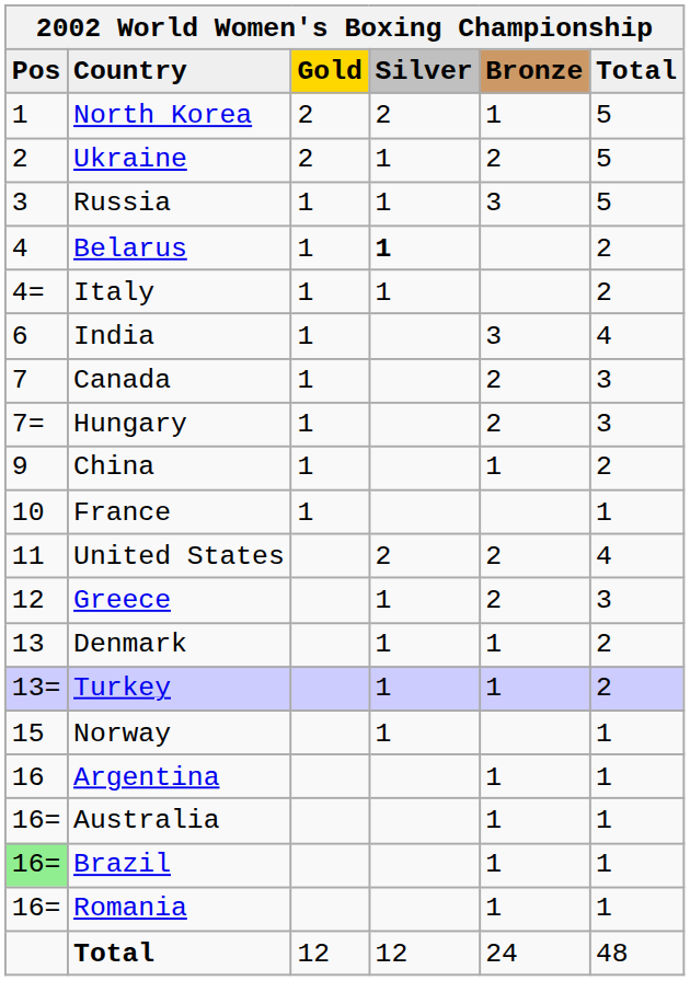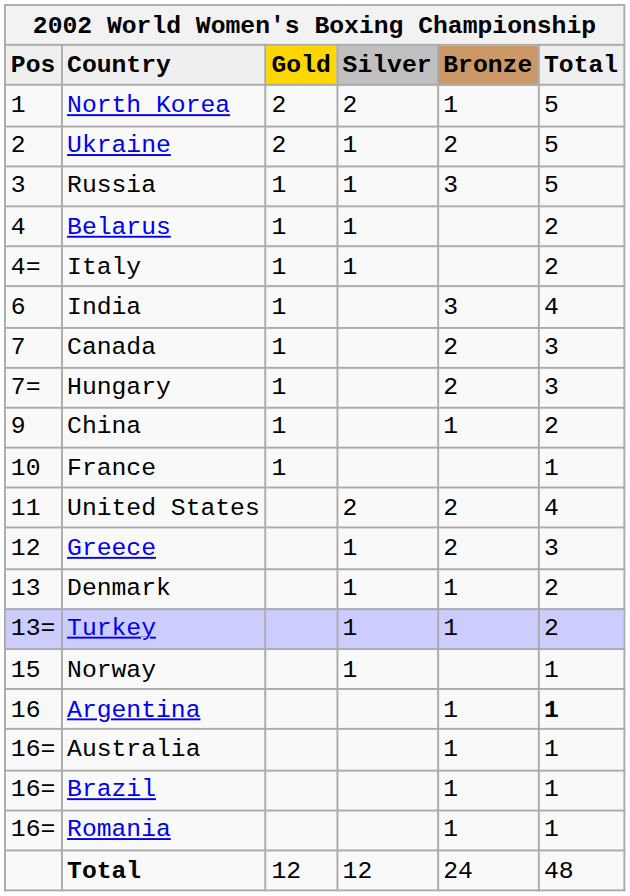Belarus | Silver: bold -> normal
Argentina | Total: normal -> bold
Brazil | Pos: lightgreen background -> no background
